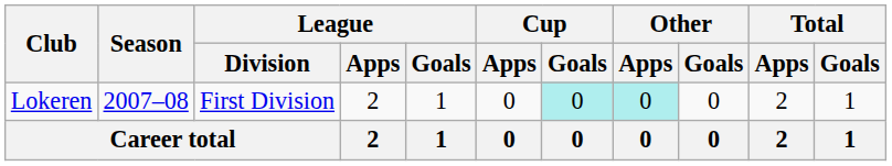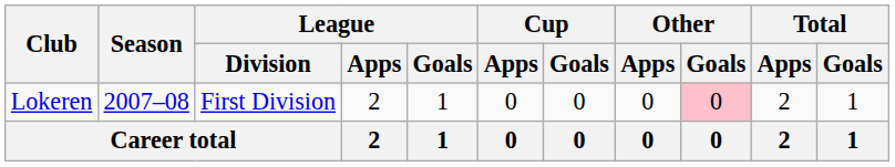Lokeren | Cup / Goals: paleturquoise background -> no background
Lokeren | Other / Apps: paleturquoise background -> no background
Lokeren | Other / Goals: no background -> pink background
